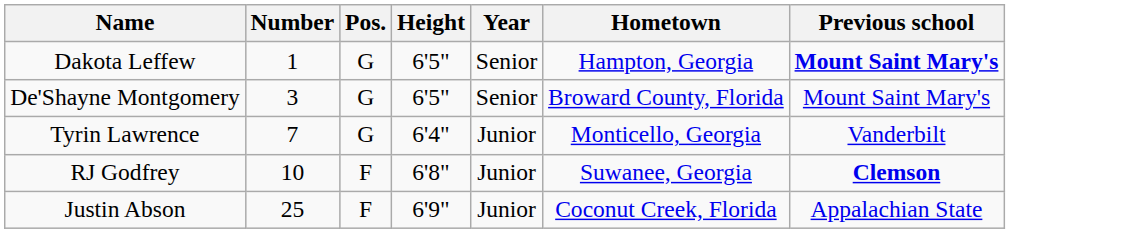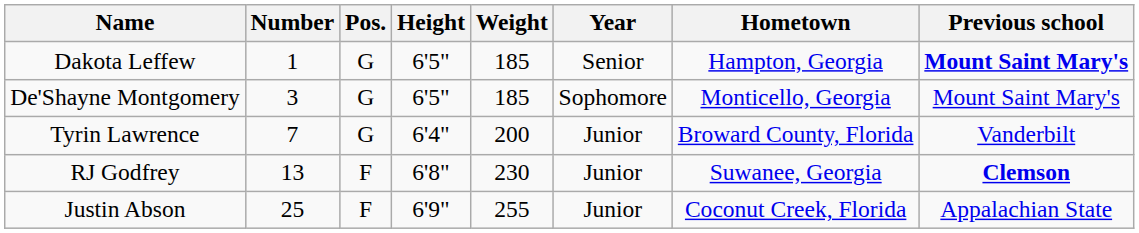+ column: Weight | 185 | 185 | 200 | 230 | 255
De'Shayne Montgomery | Year: Senior -> Sophomore
De'Shayne Montgomery | Hometown: Broward County, Florida -> Monticello, Georgia
Tyrin Lawrence | Hometown: Monticello, Georgia -> Broward County, Florida
RJ Godfrey | Number: 10 -> 13
